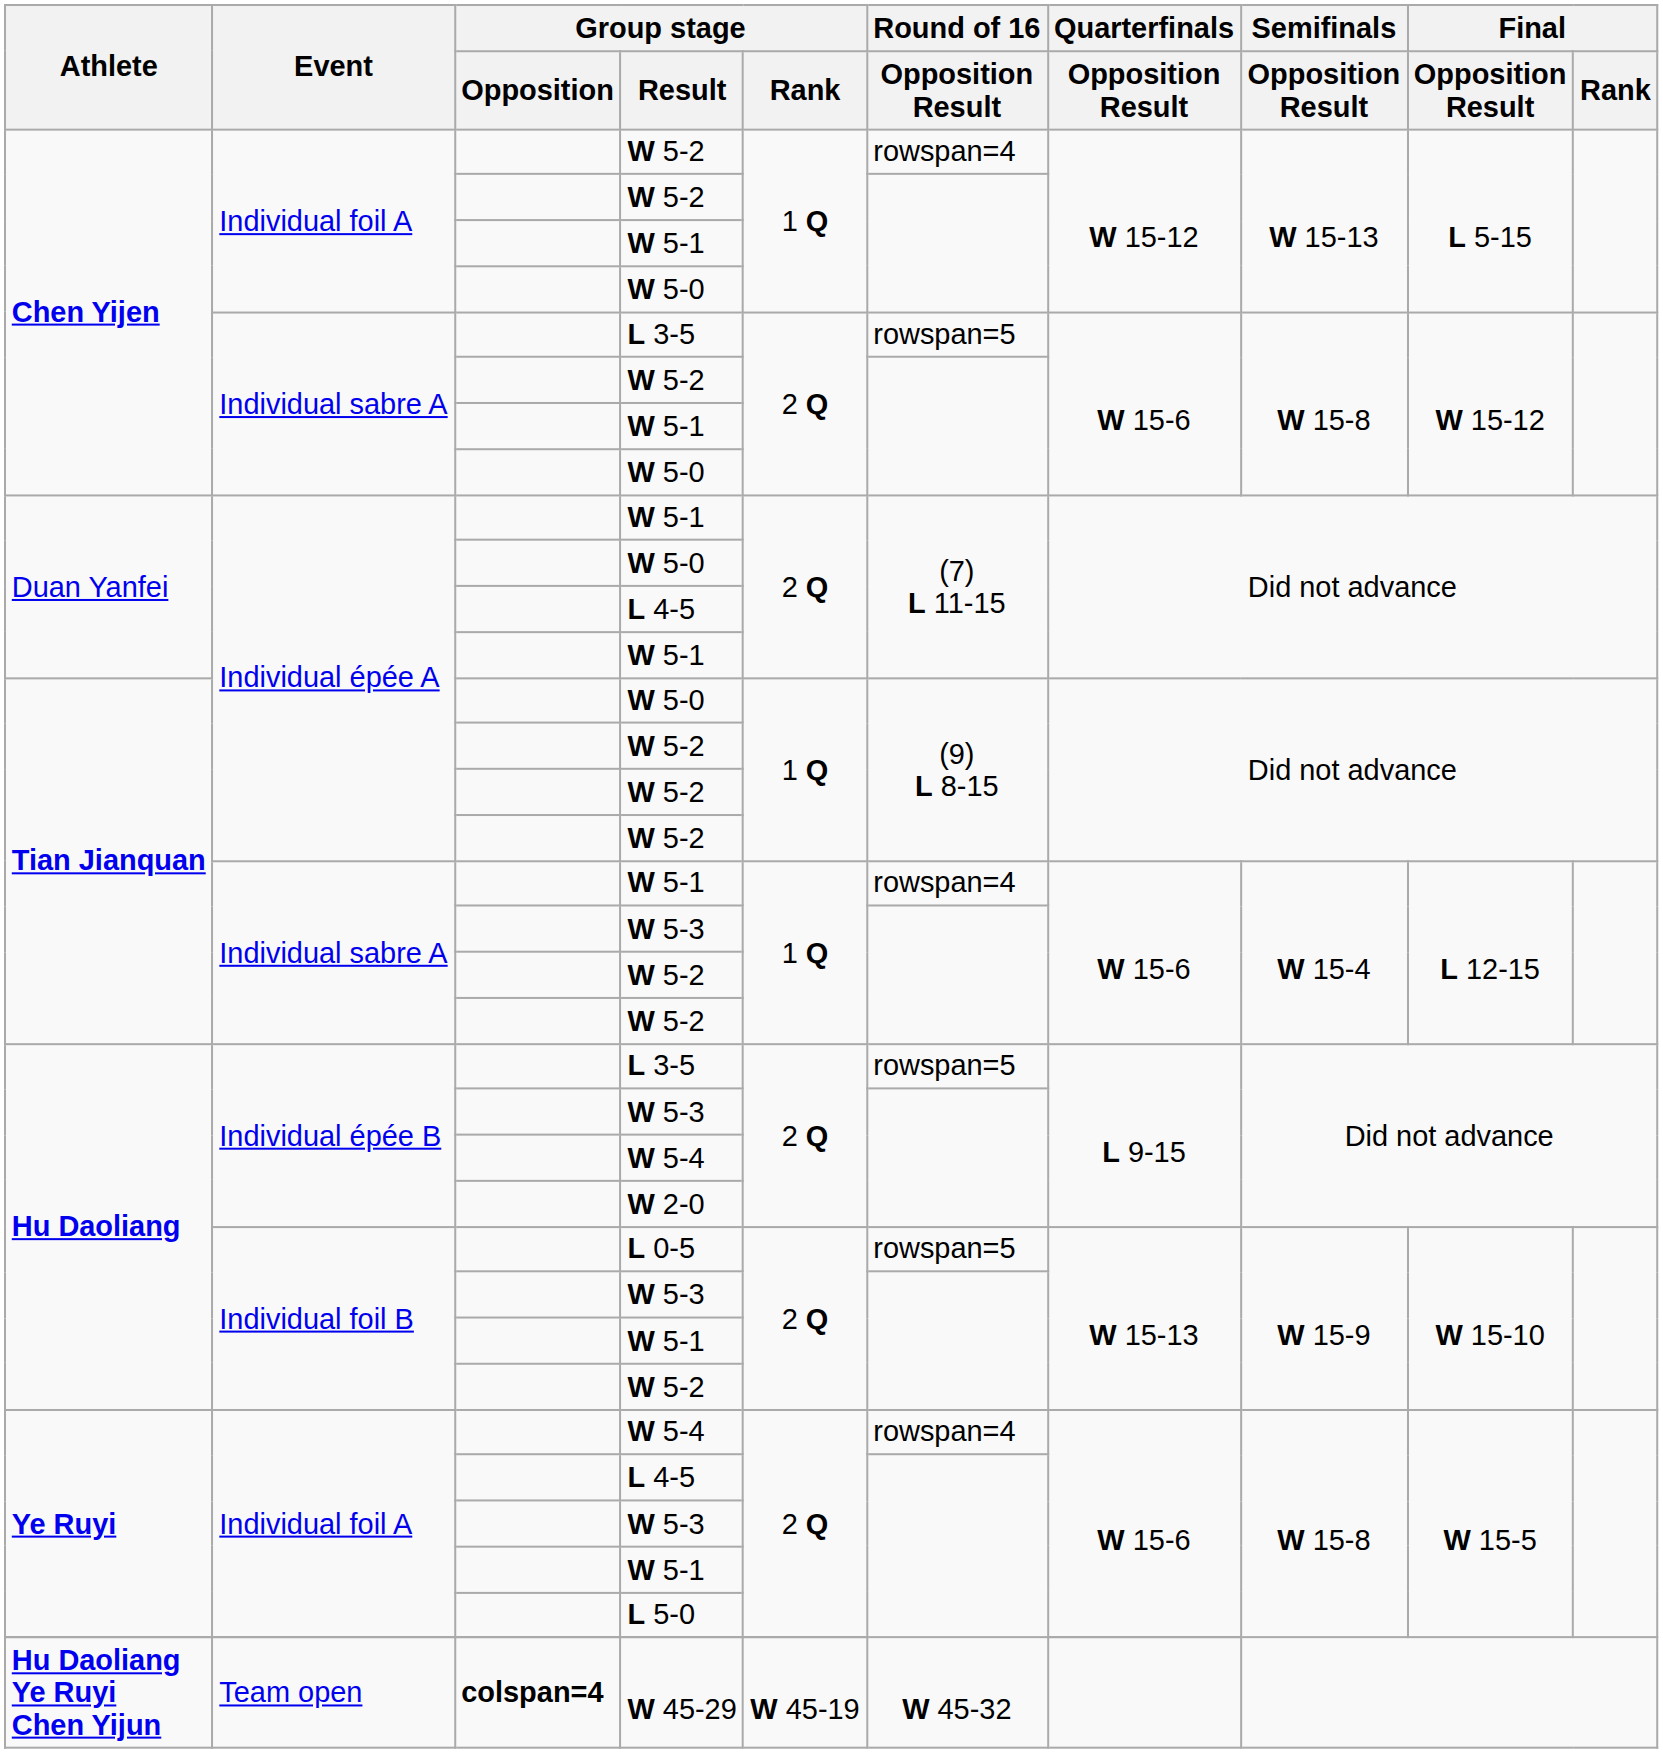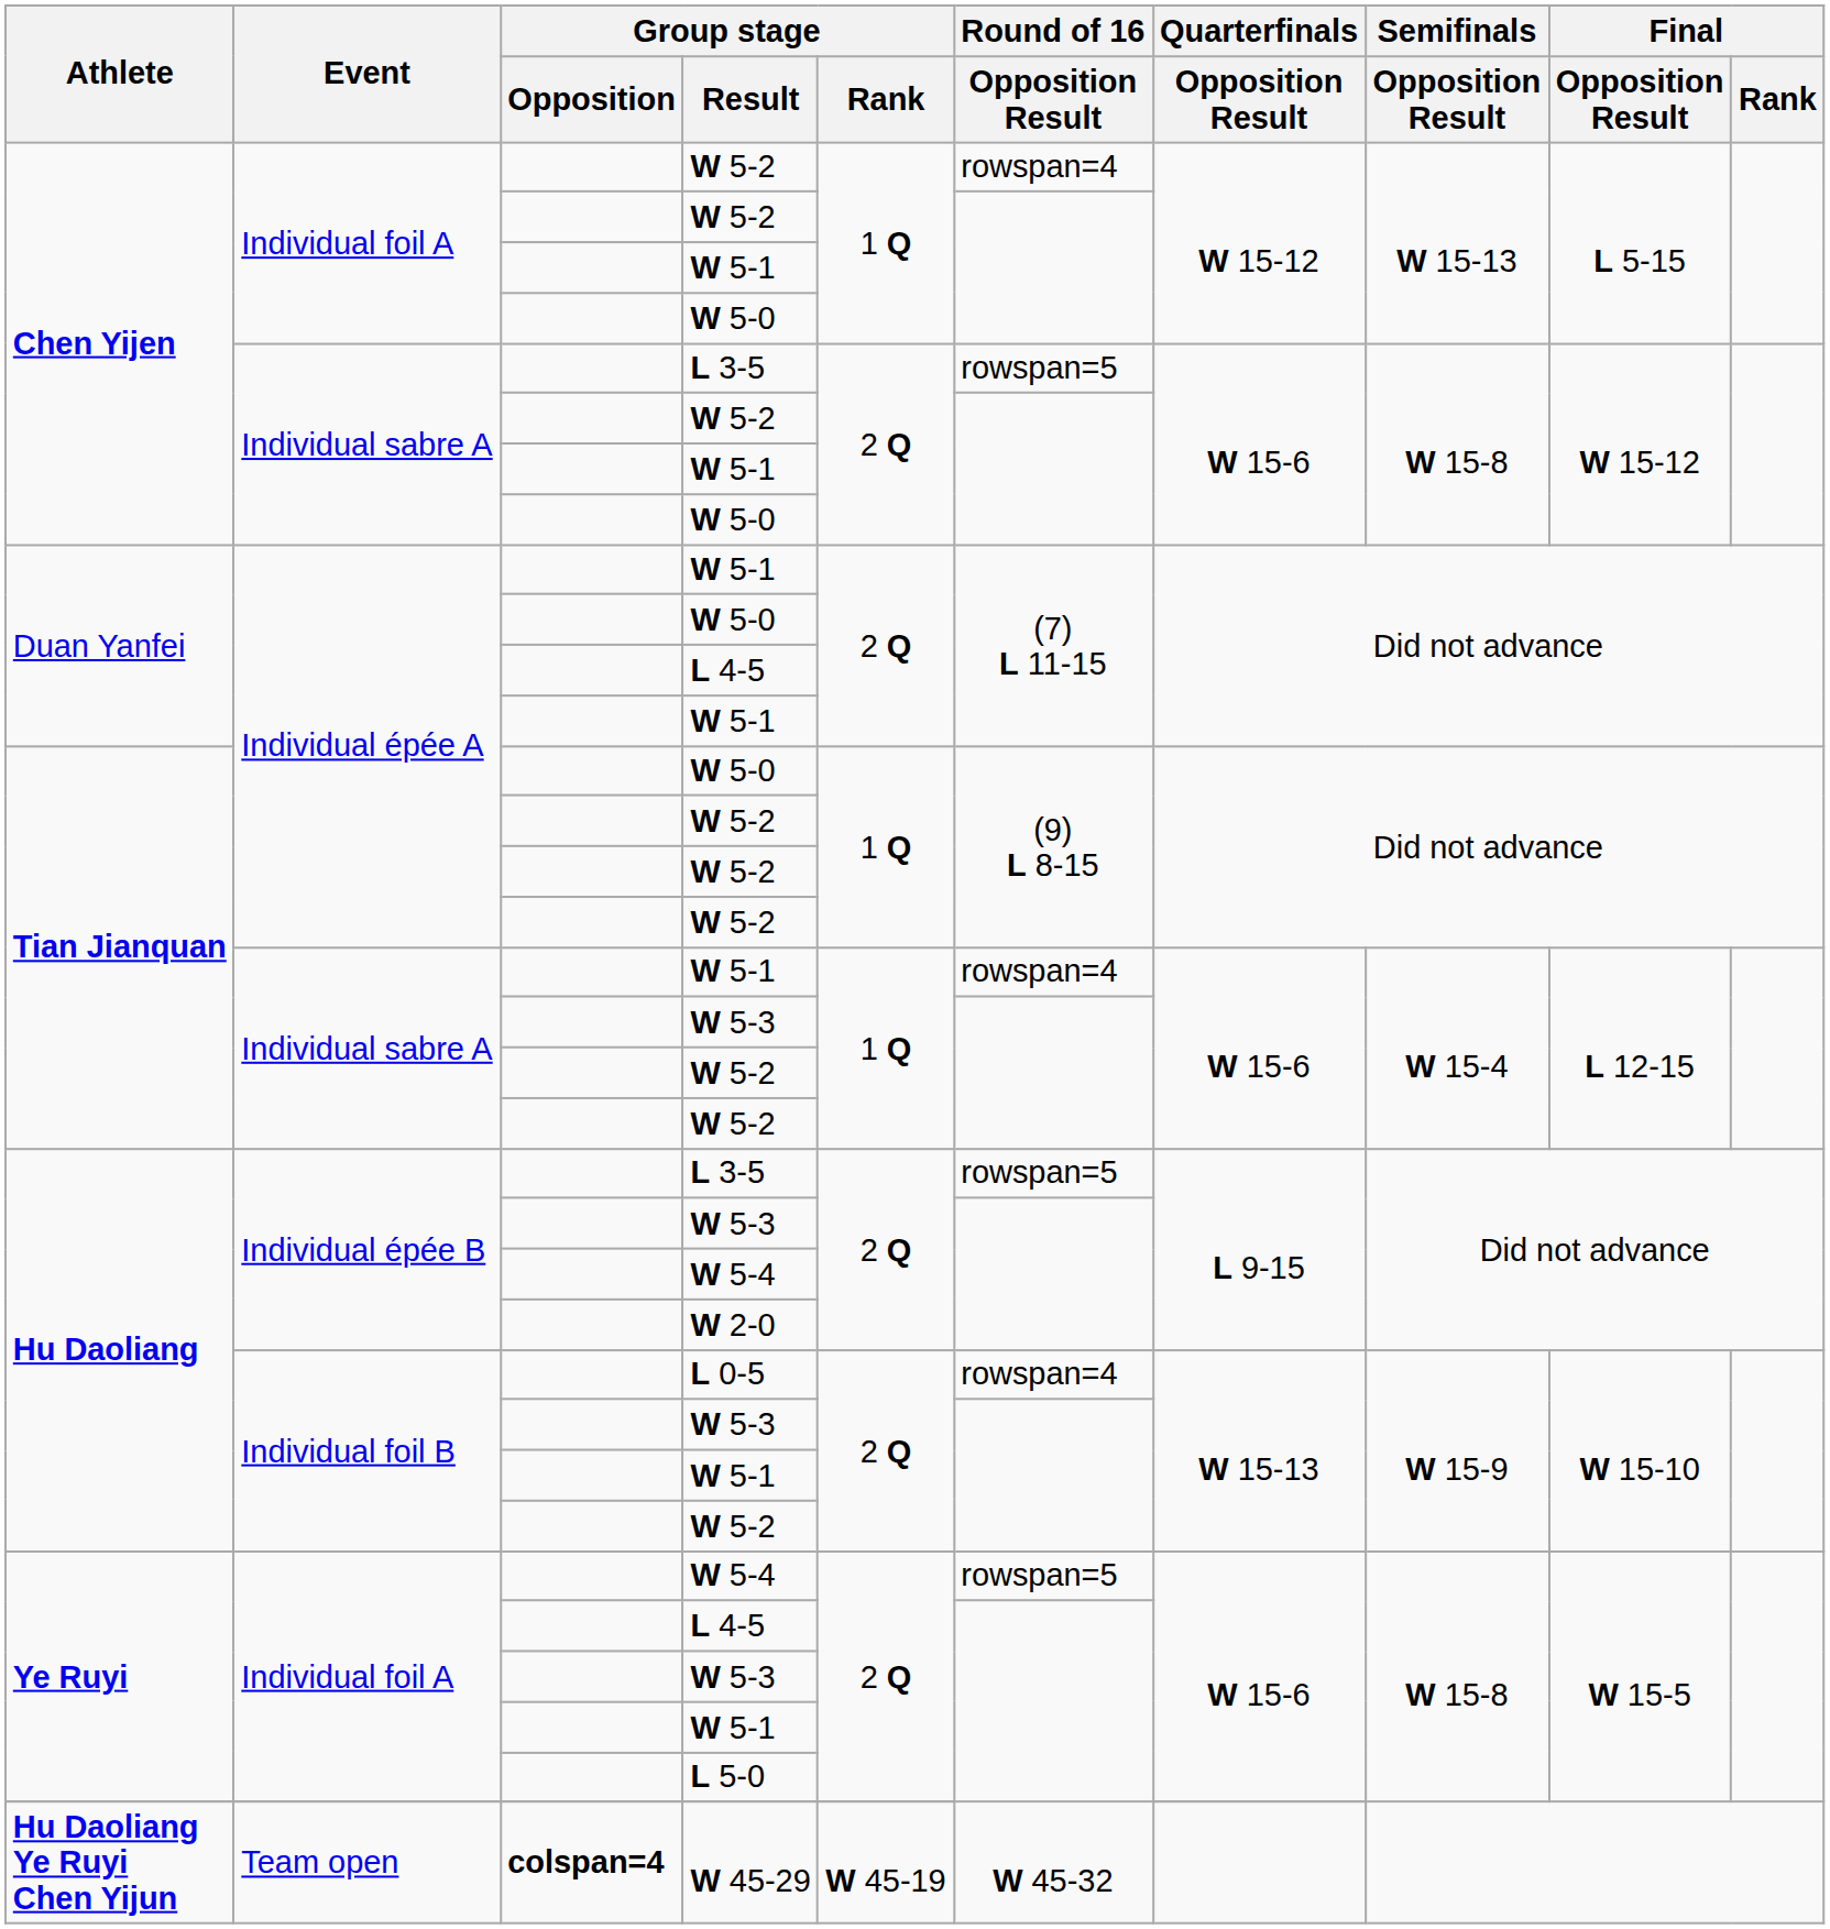L 0-5 | Round of 16 / Opposition Result: rowspan=5 -> rowspan=4
Individual foil A / W 5-4 | Round of 16 / Opposition Result: rowspan=4 -> rowspan=5
